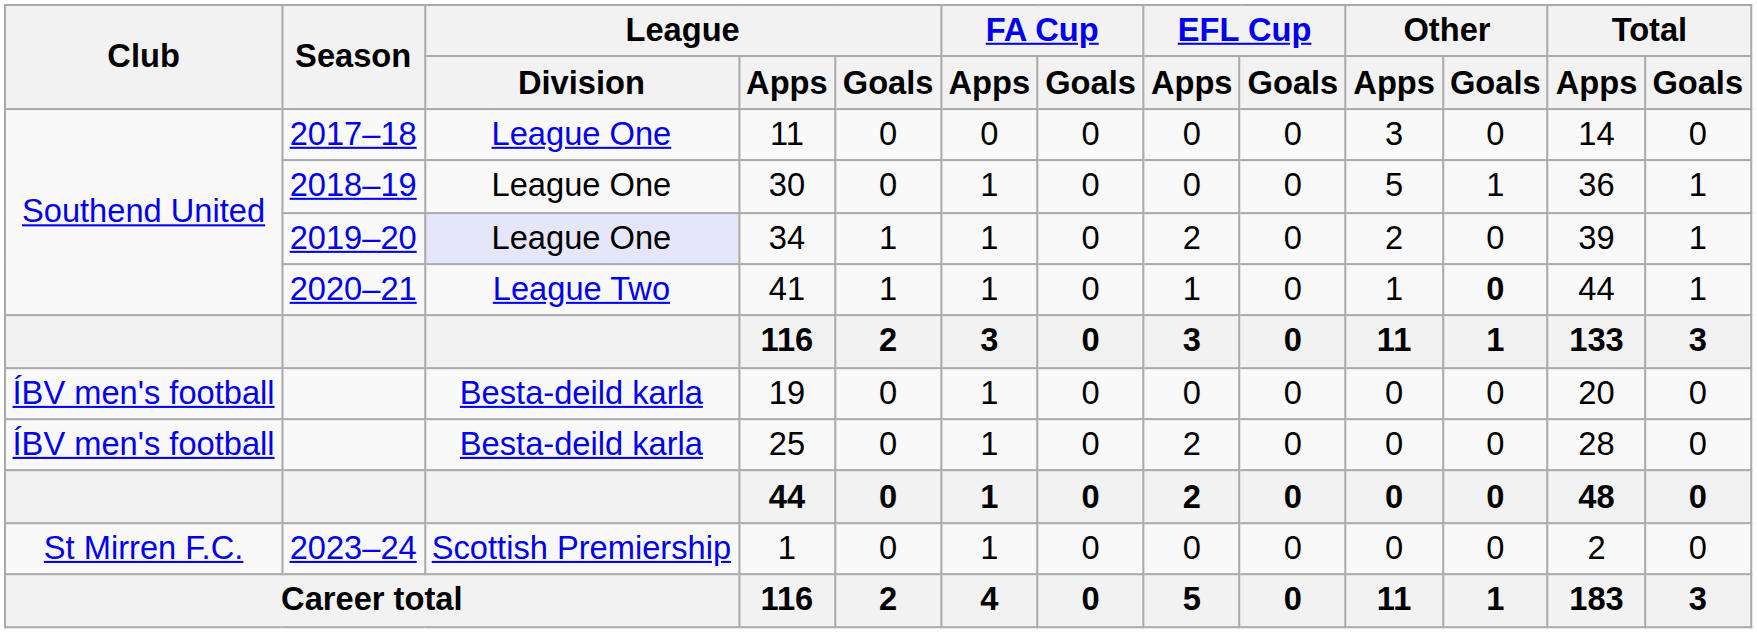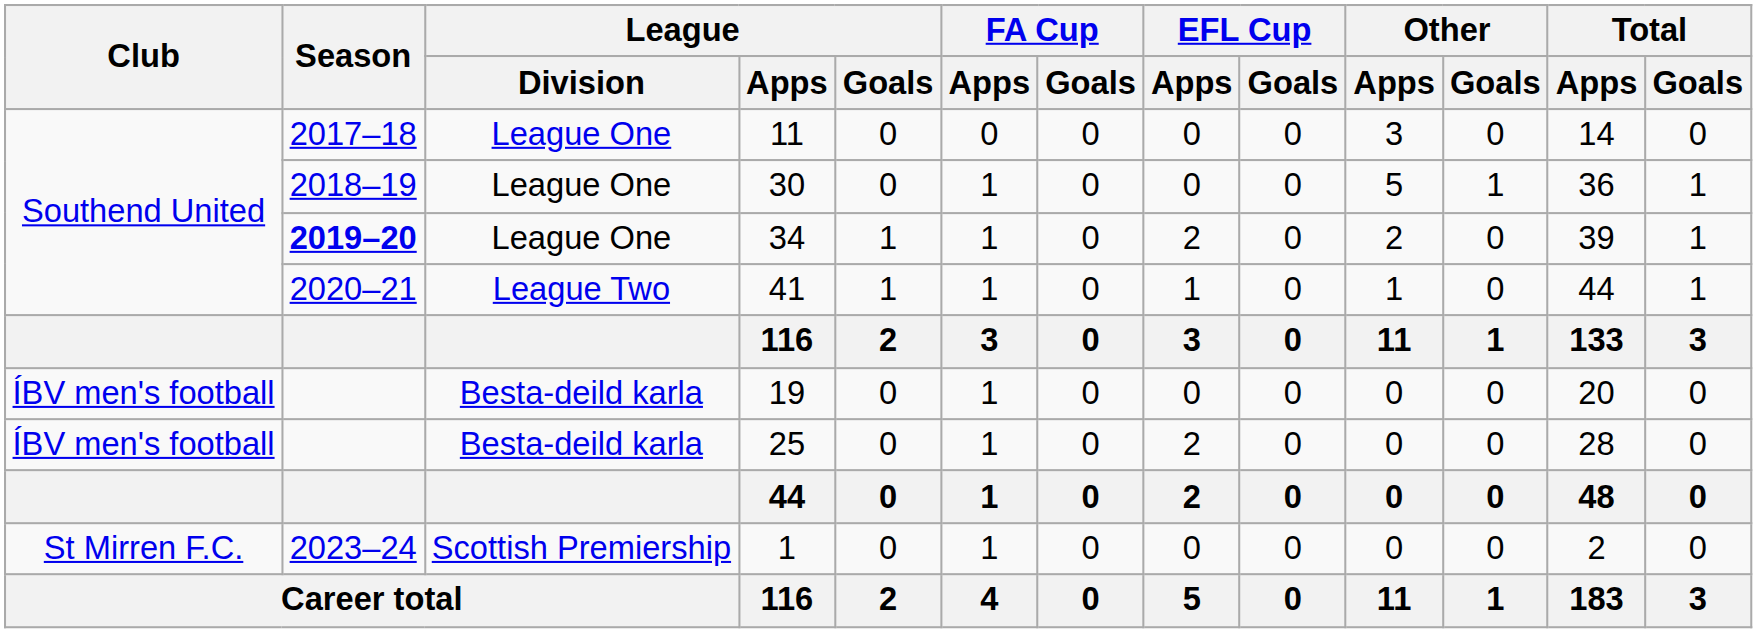34 | Season: normal -> bold
34 | League / Division: lavender background -> no background
41 | Other / Goals: bold -> normal
